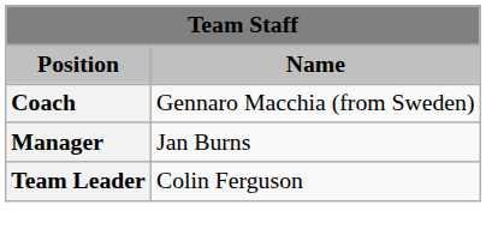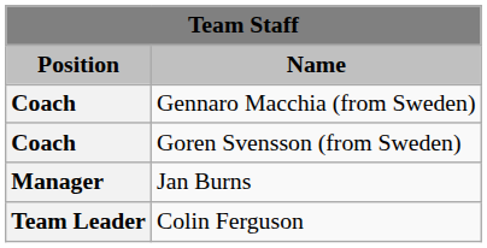+ row: Coach | Goren Svensson (from Sweden)
